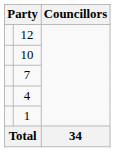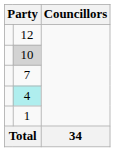10 | column 2: no background -> lightgrey background
4 | column 2: no background -> paleturquoise background
